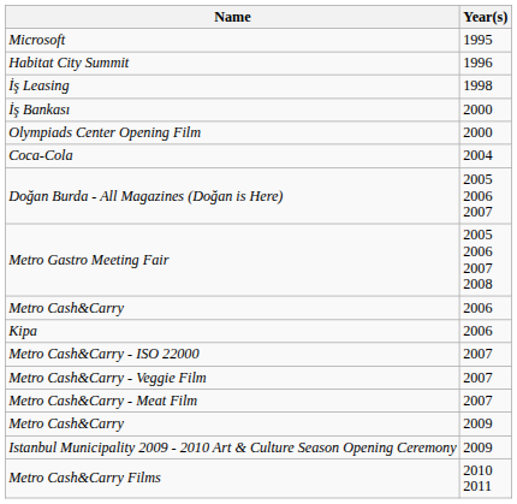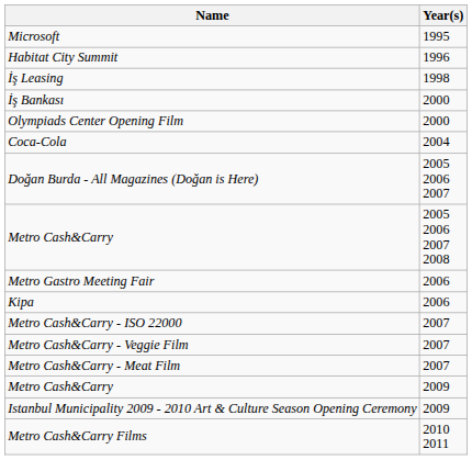row 9 | Name: Metro Gastro Meeting Fair -> Metro Cash&Carry
row 10 | Name: Metro Cash&Carry -> Metro Gastro Meeting Fair
